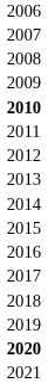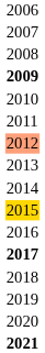2009 | column 1: normal -> bold
2010 | column 1: bold -> normal
2012 | column 1: no background -> lightsalmon background
2015 | column 1: no background -> gold background
2017 | column 1: normal -> bold
2020 | column 1: bold -> normal
2021 | column 1: normal -> bold
